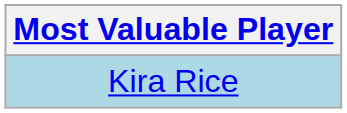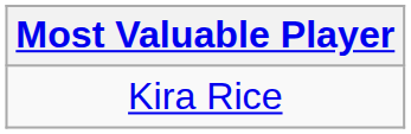row 2 | column 1: lightblue background -> no background
